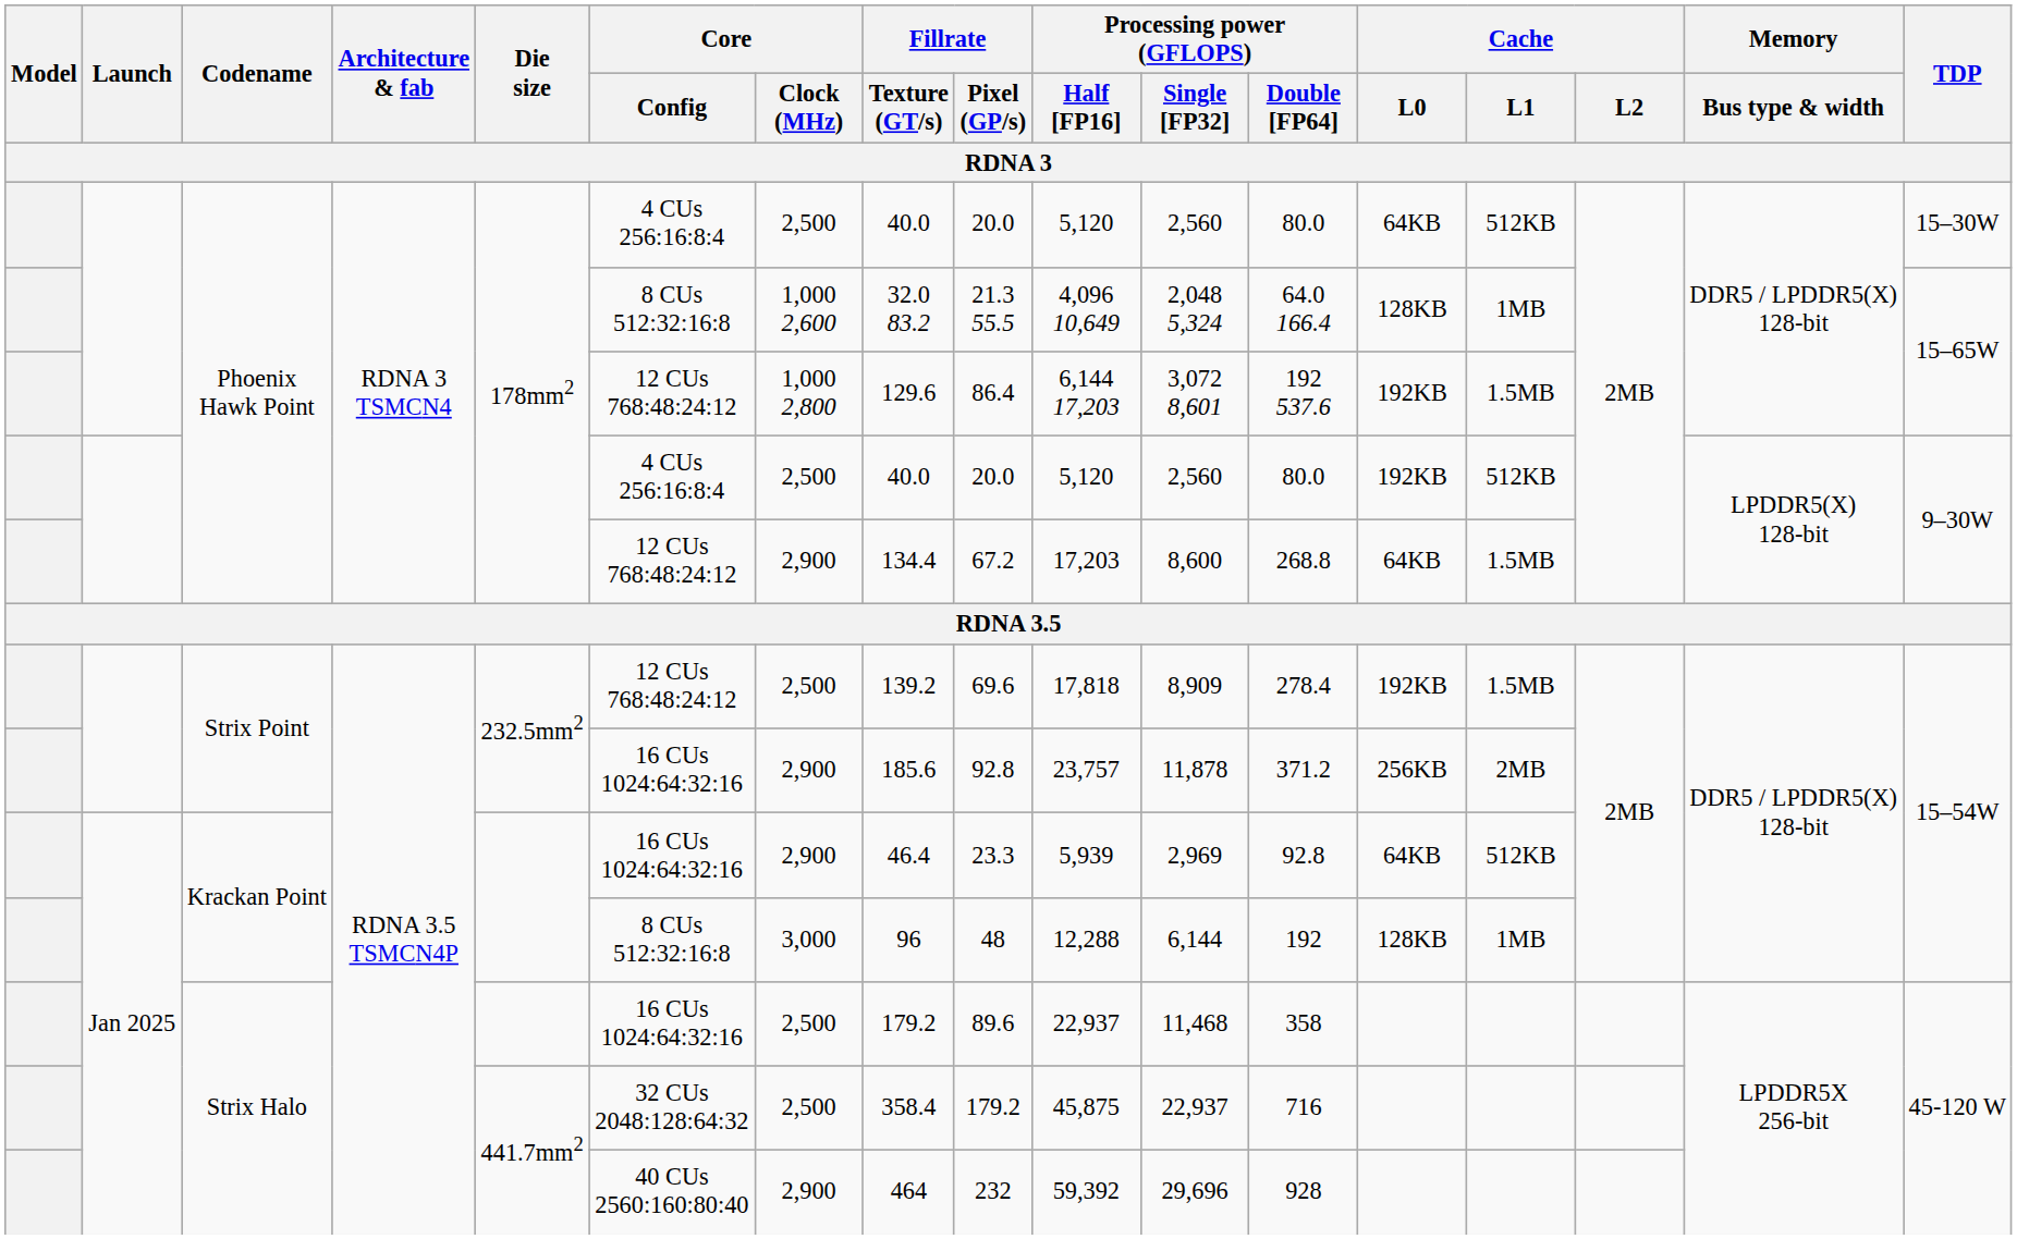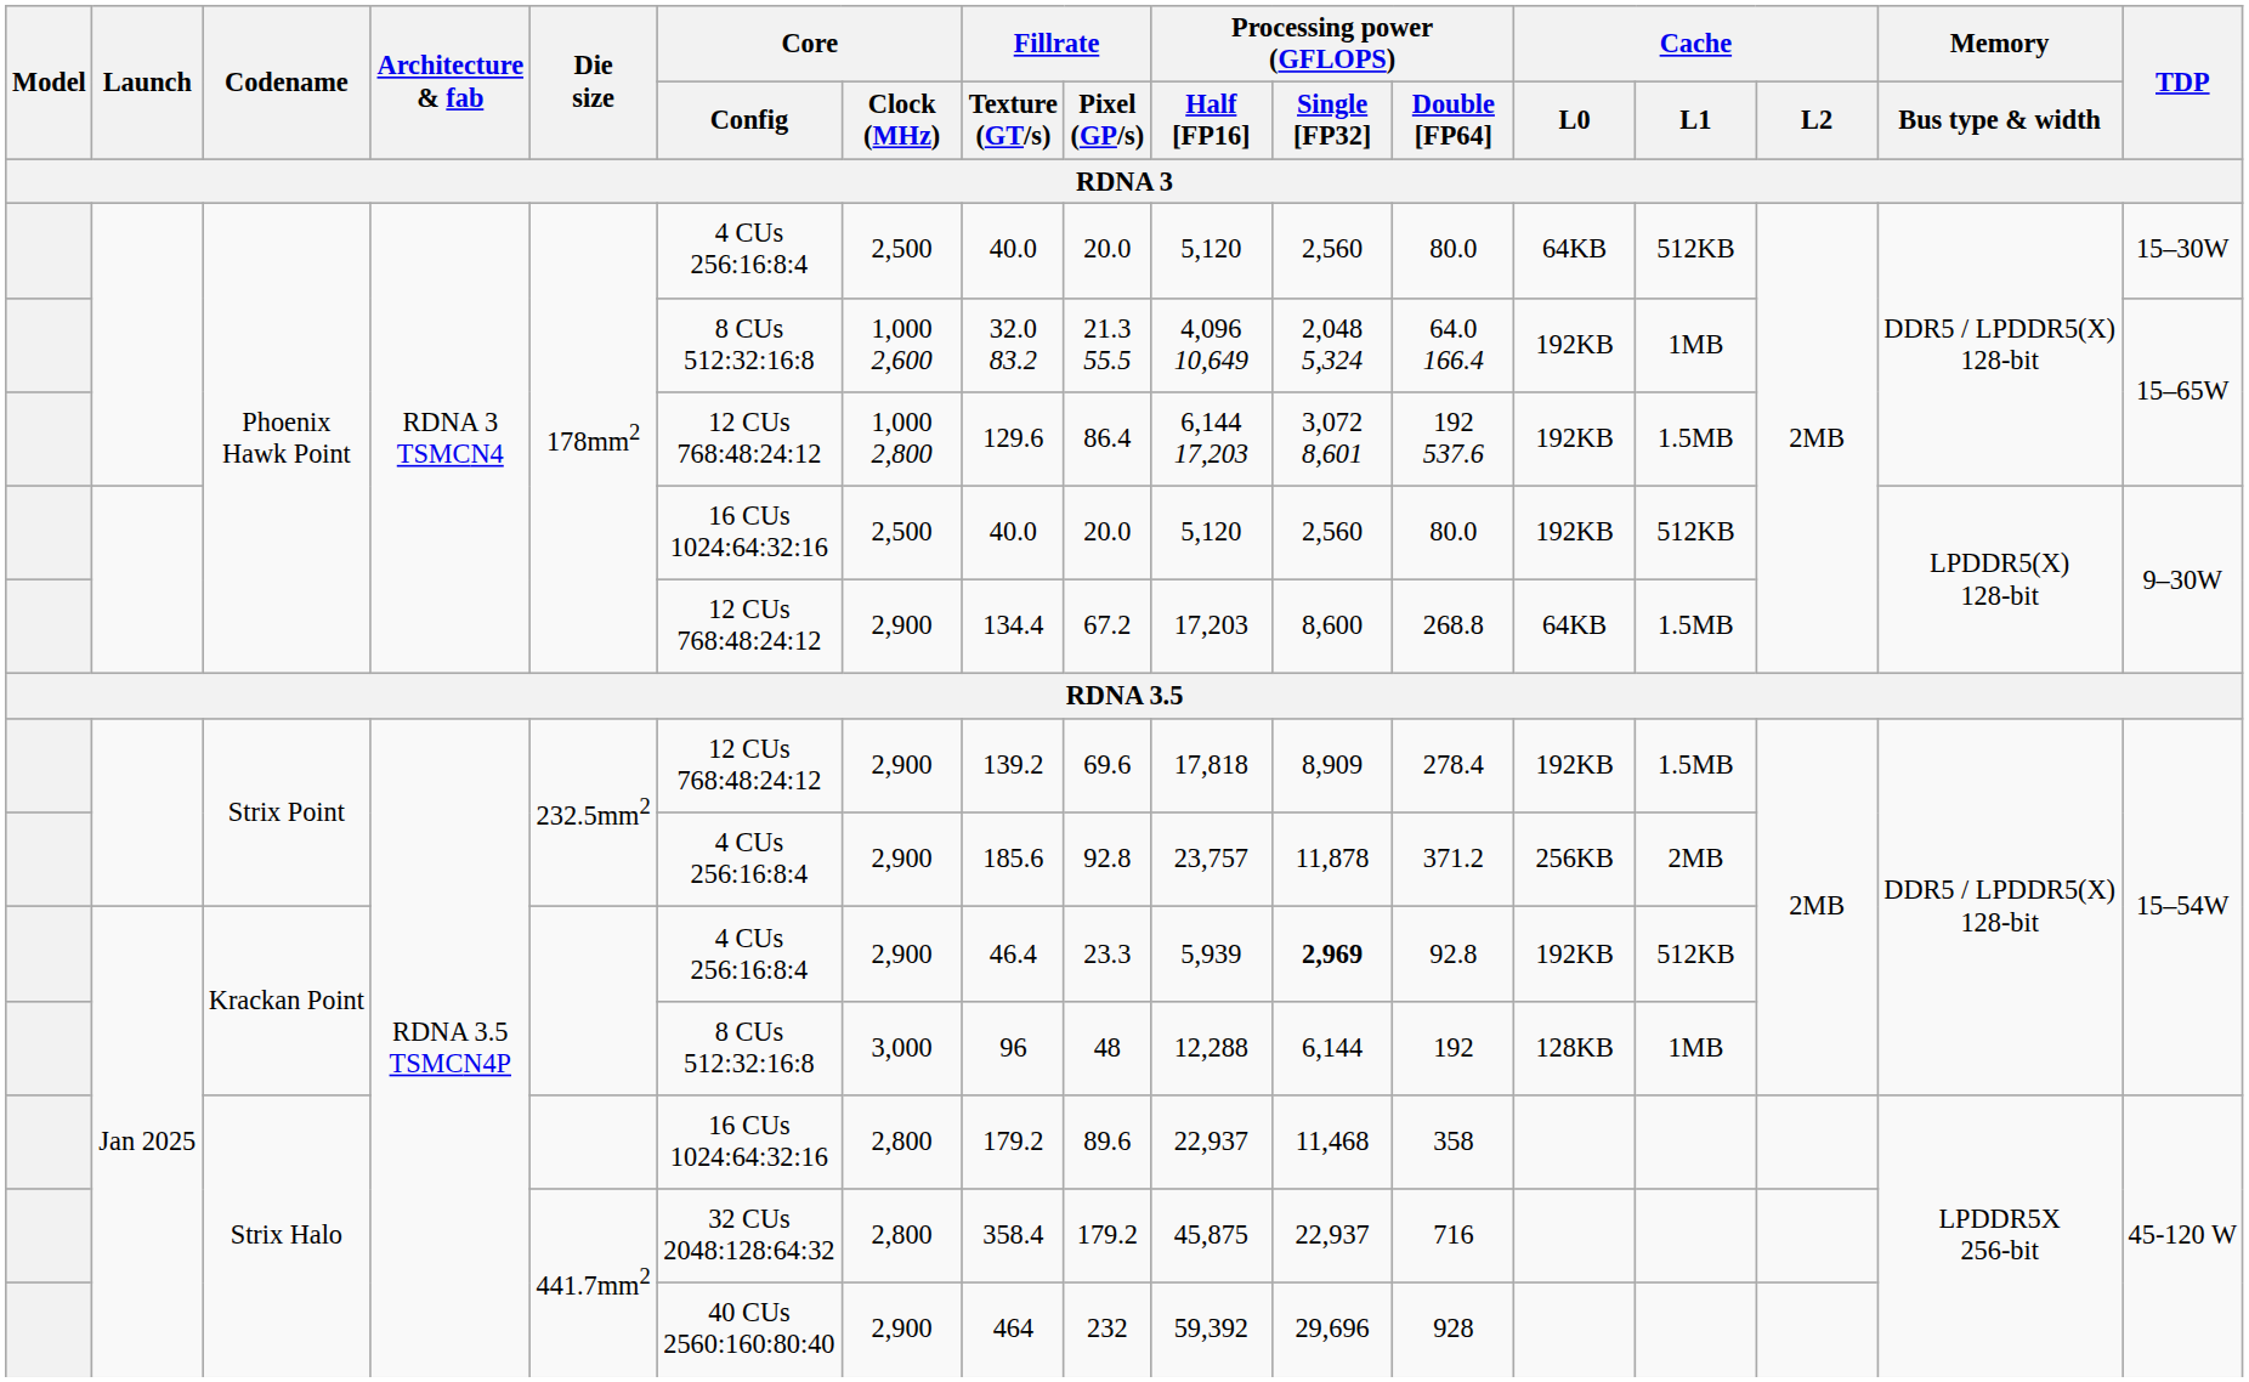row 5 | Cache / L0: 128KB -> 192KB
row 7 | Core / Config: 4 CUs 256:16:8:4 -> 16 CUs 1024:64:32:16
row 10 | Core / Clock (MHz): 2,500 -> 2,900
row 11 | Core / Config: 16 CUs 1024:64:32:16 -> 4 CUs 256:16:8:4
row 12 | Core / Config: 16 CUs 1024:64:32:16 -> 4 CUs 256:16:8:4
row 12 | Processing power (GFLOPS) / Single [FP32]: normal -> bold
row 12 | Cache / L0: 64KB -> 192KB
row 14 | Core / Clock (MHz): 2,500 -> 2,800
row 15 | Core / Clock (MHz): 2,500 -> 2,800
